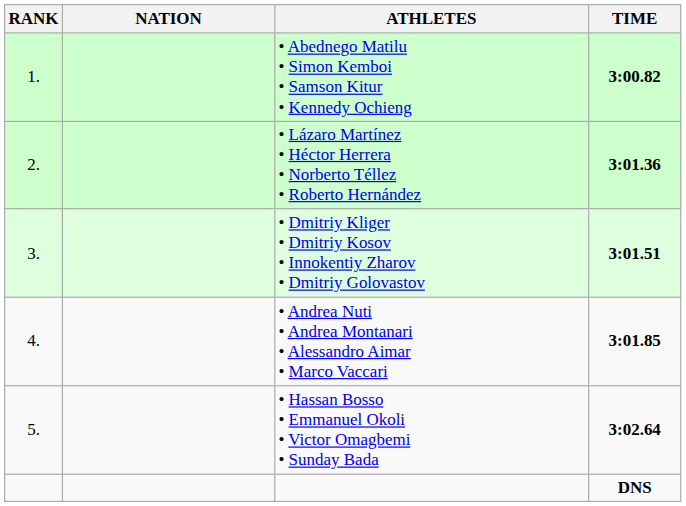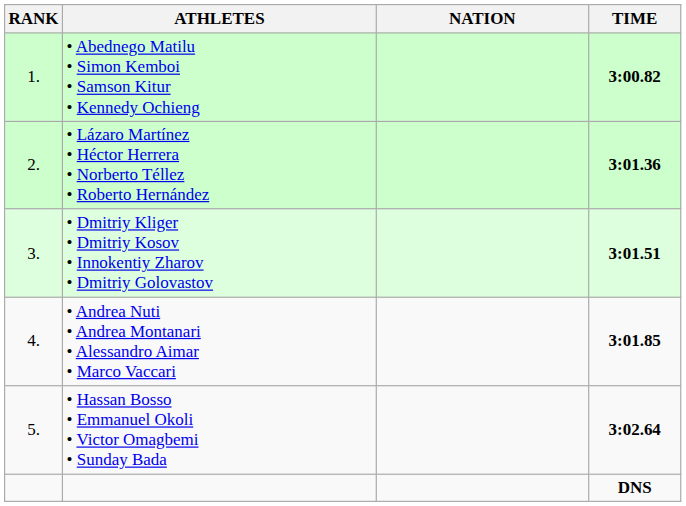columns swapped: NATION <-> ATHLETES
